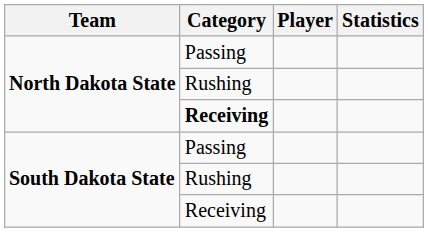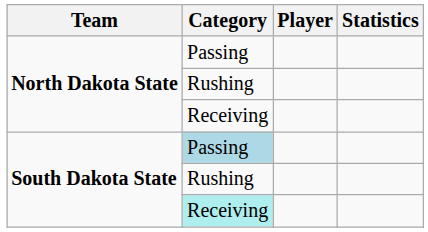North Dakota State / Receiving | Category: bold -> normal
South Dakota State / Passing | Category: no background -> lightblue background
South Dakota State / Receiving | Category: no background -> paleturquoise background
